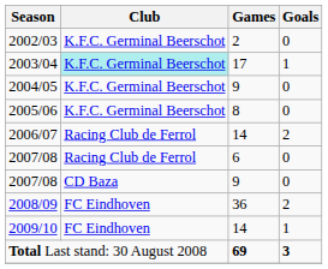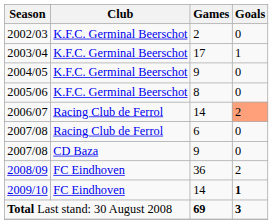2003/04 | Club: paleturquoise background -> no background
2006/07 | Goals: no background -> lightsalmon background
2009/10 | Goals: normal -> bold
